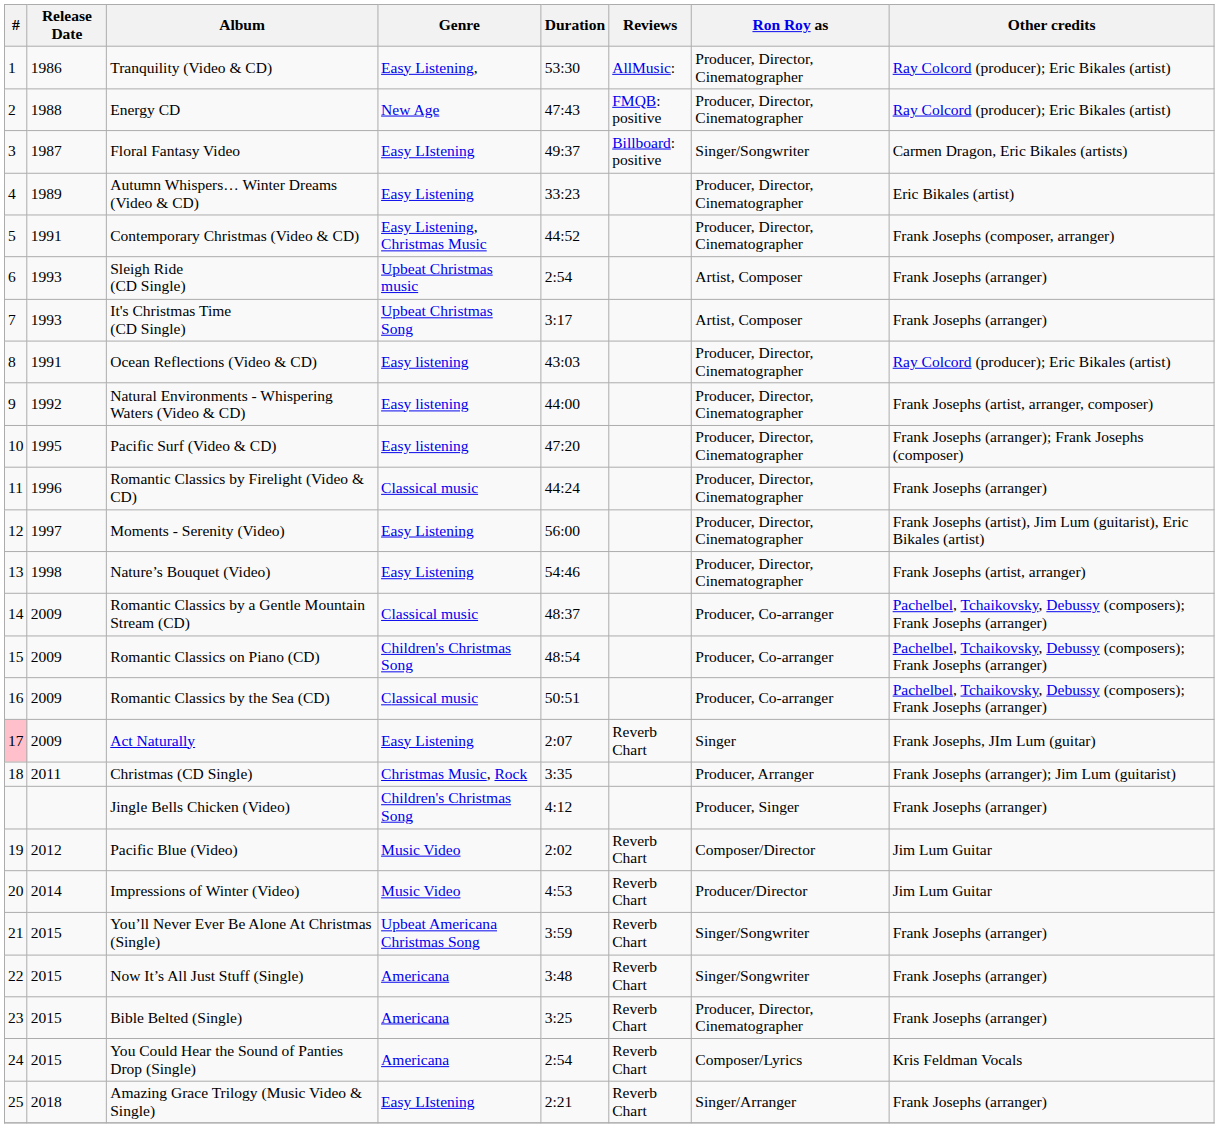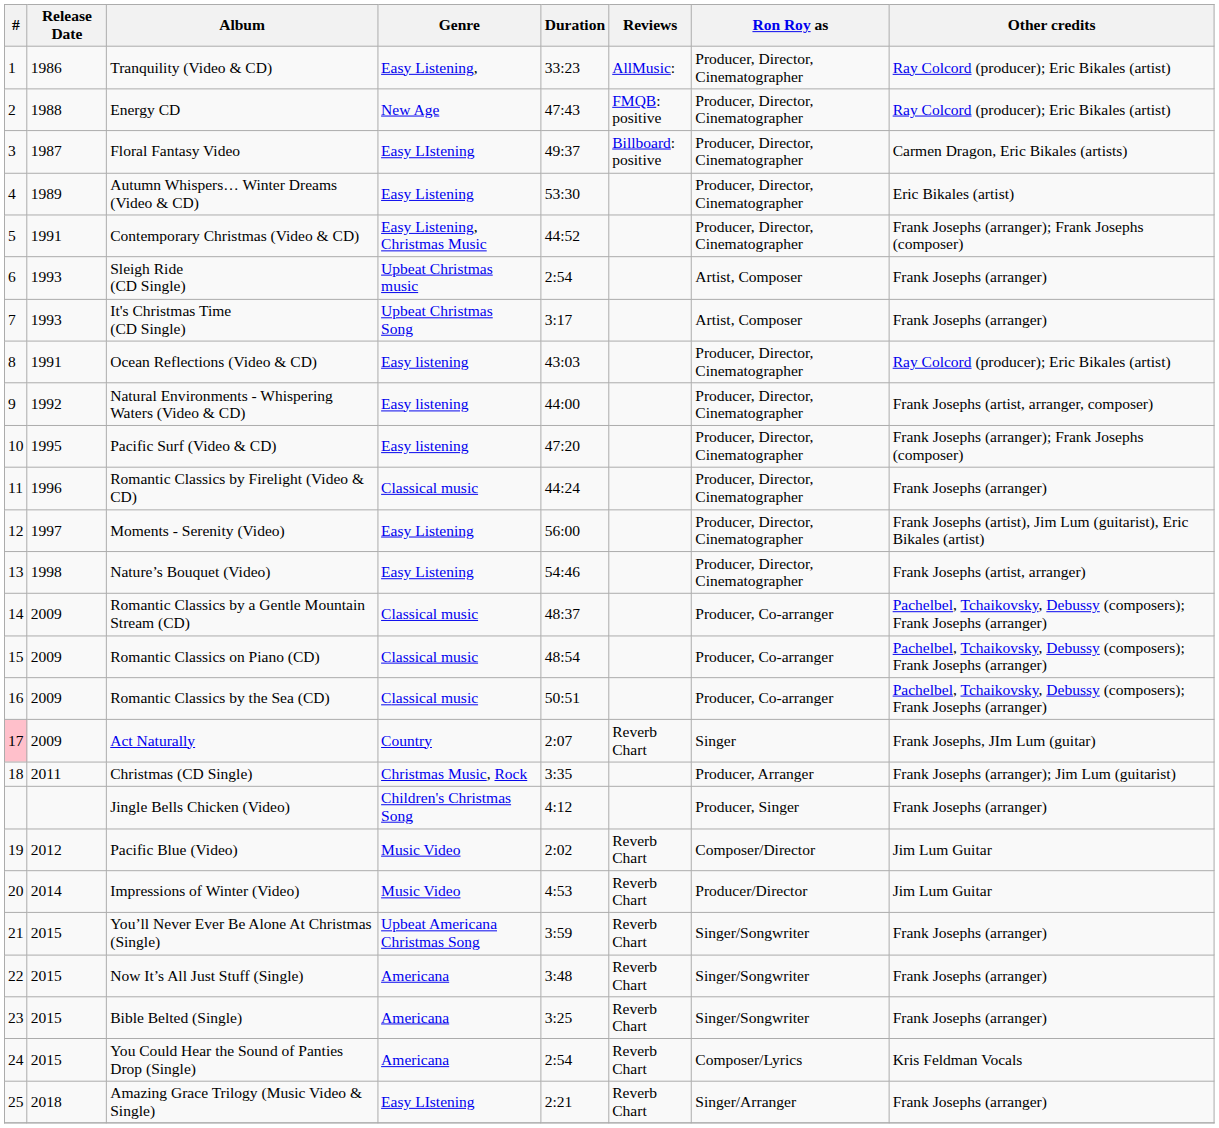Tranquility (Video & CD) | Duration: 53:30 -> 33:23
Floral Fantasy Video | Ron Roy as: Singer/Songwriter -> Producer, Director, Cinematographer
Autumn Whispers… Winter Dreams (Video & CD) | Duration: 33:23 -> 53:30
Contemporary Christmas (Video & CD) | Other credits: Frank Josephs (composer, arranger) -> Frank Josephs (arranger); Frank Josephs (composer)
Romantic Classics on Piano (CD) | Genre: Children's Christmas Song -> Classical music
Act Naturally | Genre: Easy Listening -> Country
Bible Belted (Single) | Ron Roy as: Producer, Director, Cinematographer -> Singer/Songwriter
